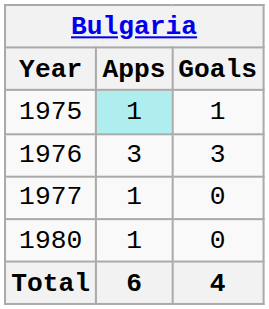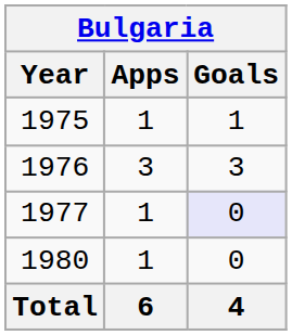1975 | Apps: paleturquoise background -> no background
1977 | Goals: no background -> lavender background
